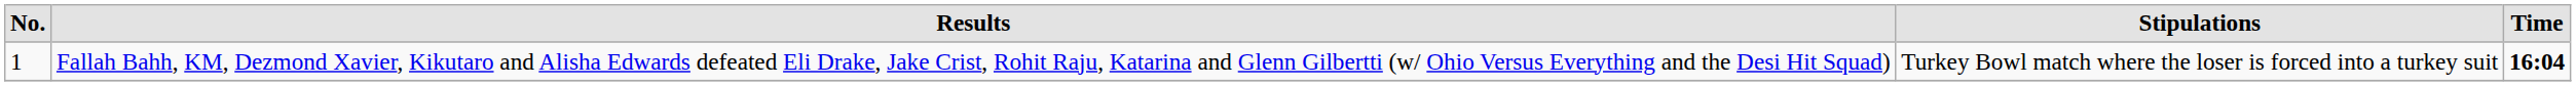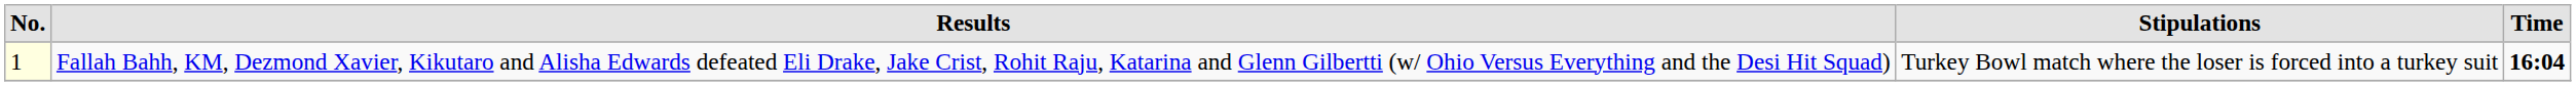row 2 | No.: no background -> lightyellow background
